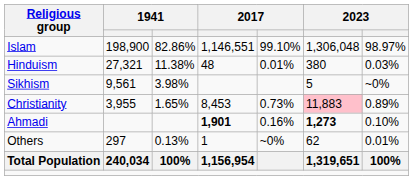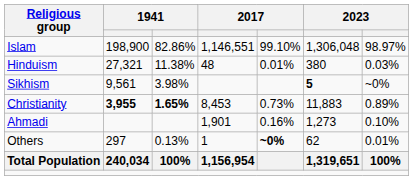Sikhism | column 6: normal -> bold
Christianity | column 2: normal -> bold
Christianity | column 3: normal -> bold
Christianity | column 6: pink background -> no background
Ahmadi | column 4: bold -> normal
Ahmadi | column 6: bold -> normal
Others | column 5: normal -> bold
